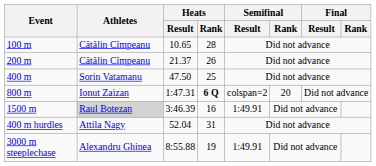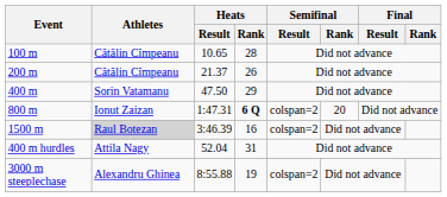400 m | Heats / Rank: 25 -> 29
1500 m | Semifinal / Result: 1:49.91 -> colspan=2
3000 m steeplechase | Semifinal / Result: 1:49.91 -> colspan=2
